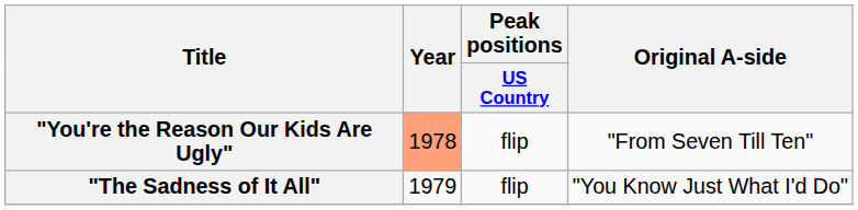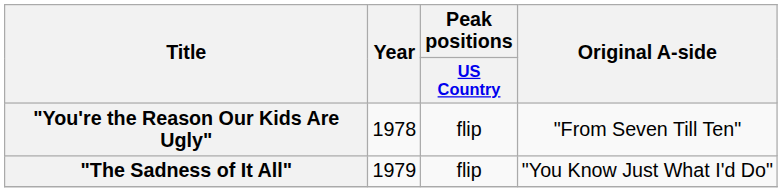"You're the Reason Our Kids Are Ugly" | Year: lightsalmon background -> no background
